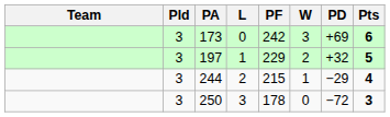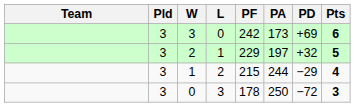columns swapped: W <-> PA
